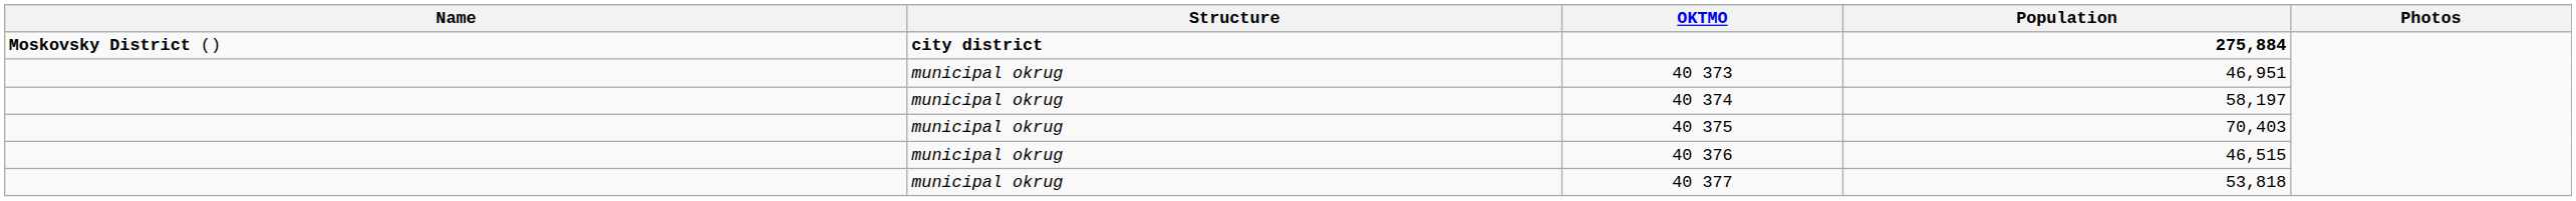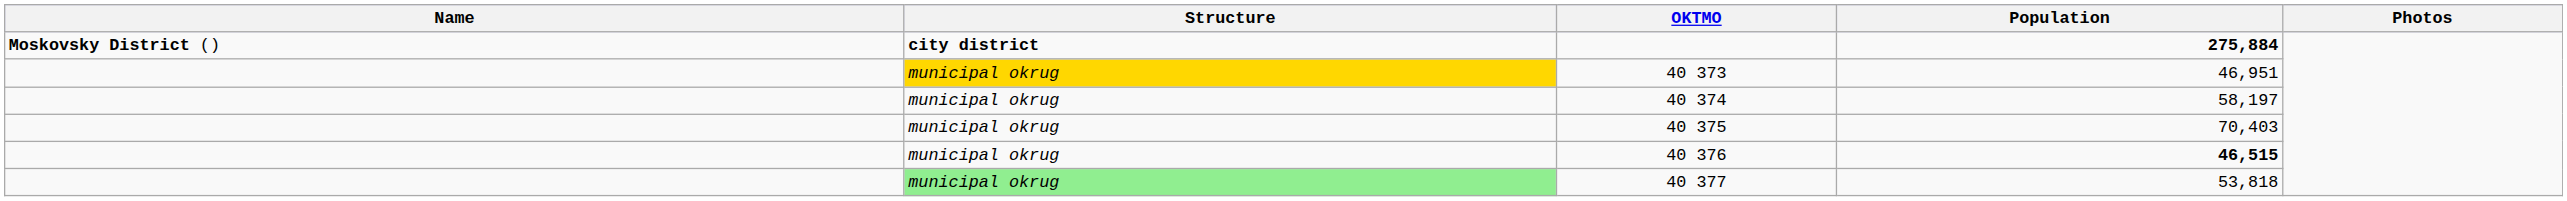40 373 | Structure: no background -> gold background
40 376 | Population: normal -> bold
40 377 | Structure: no background -> lightgreen background
